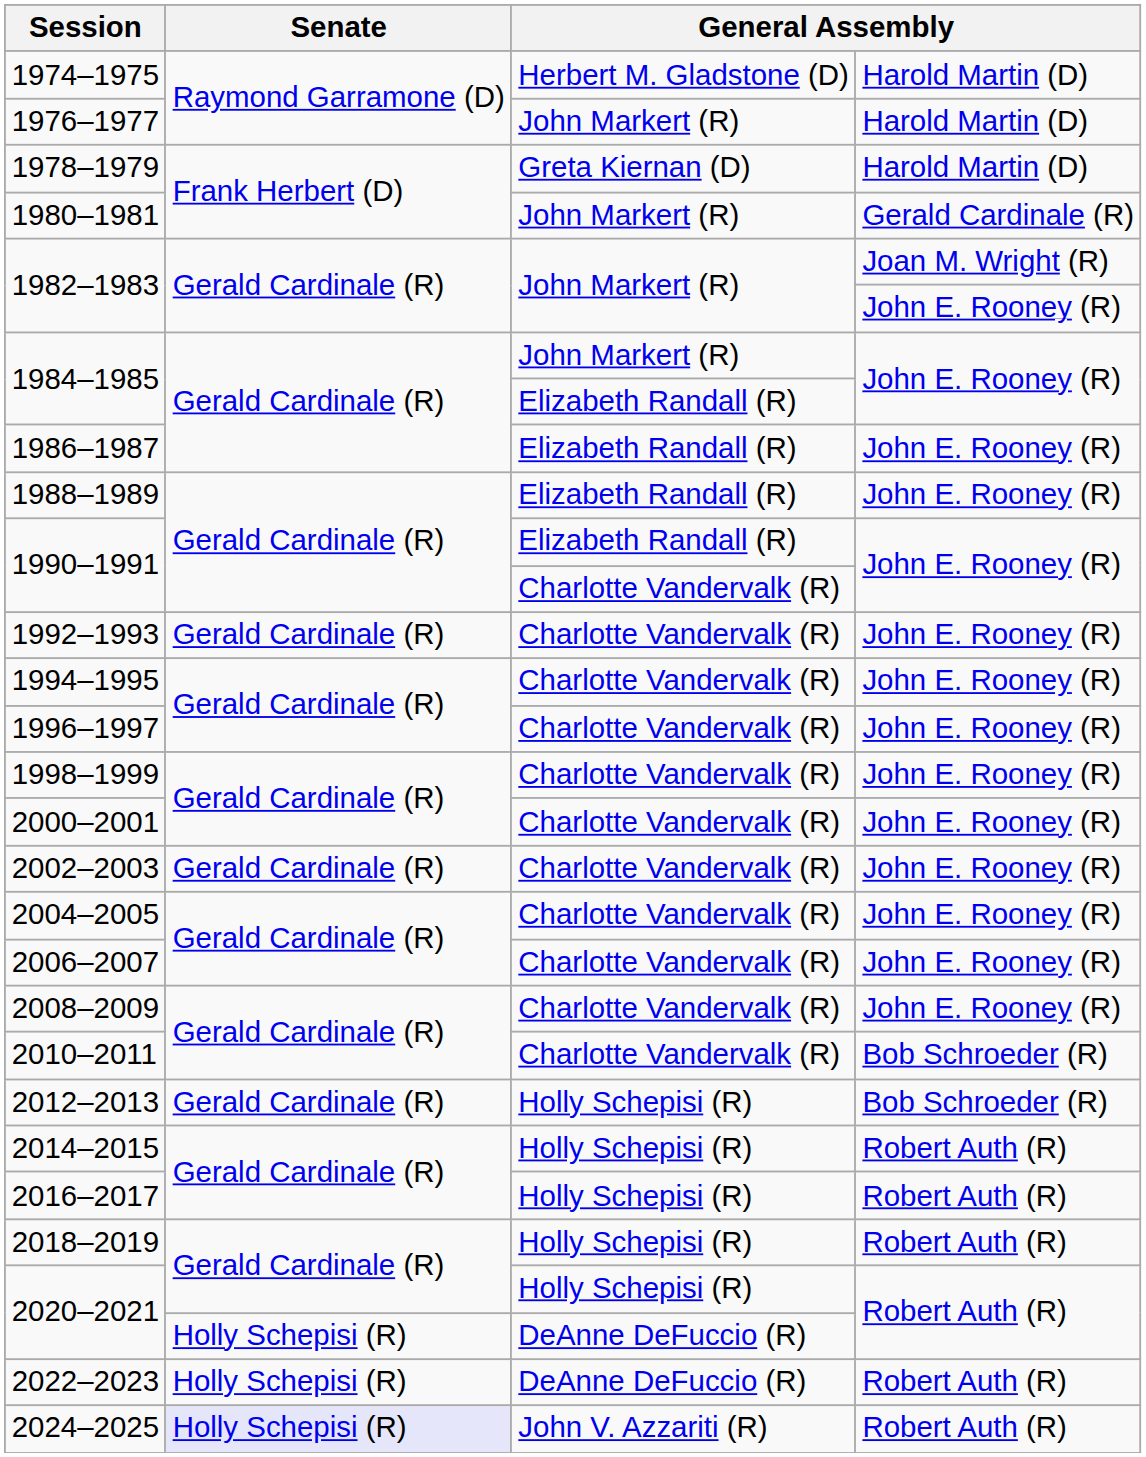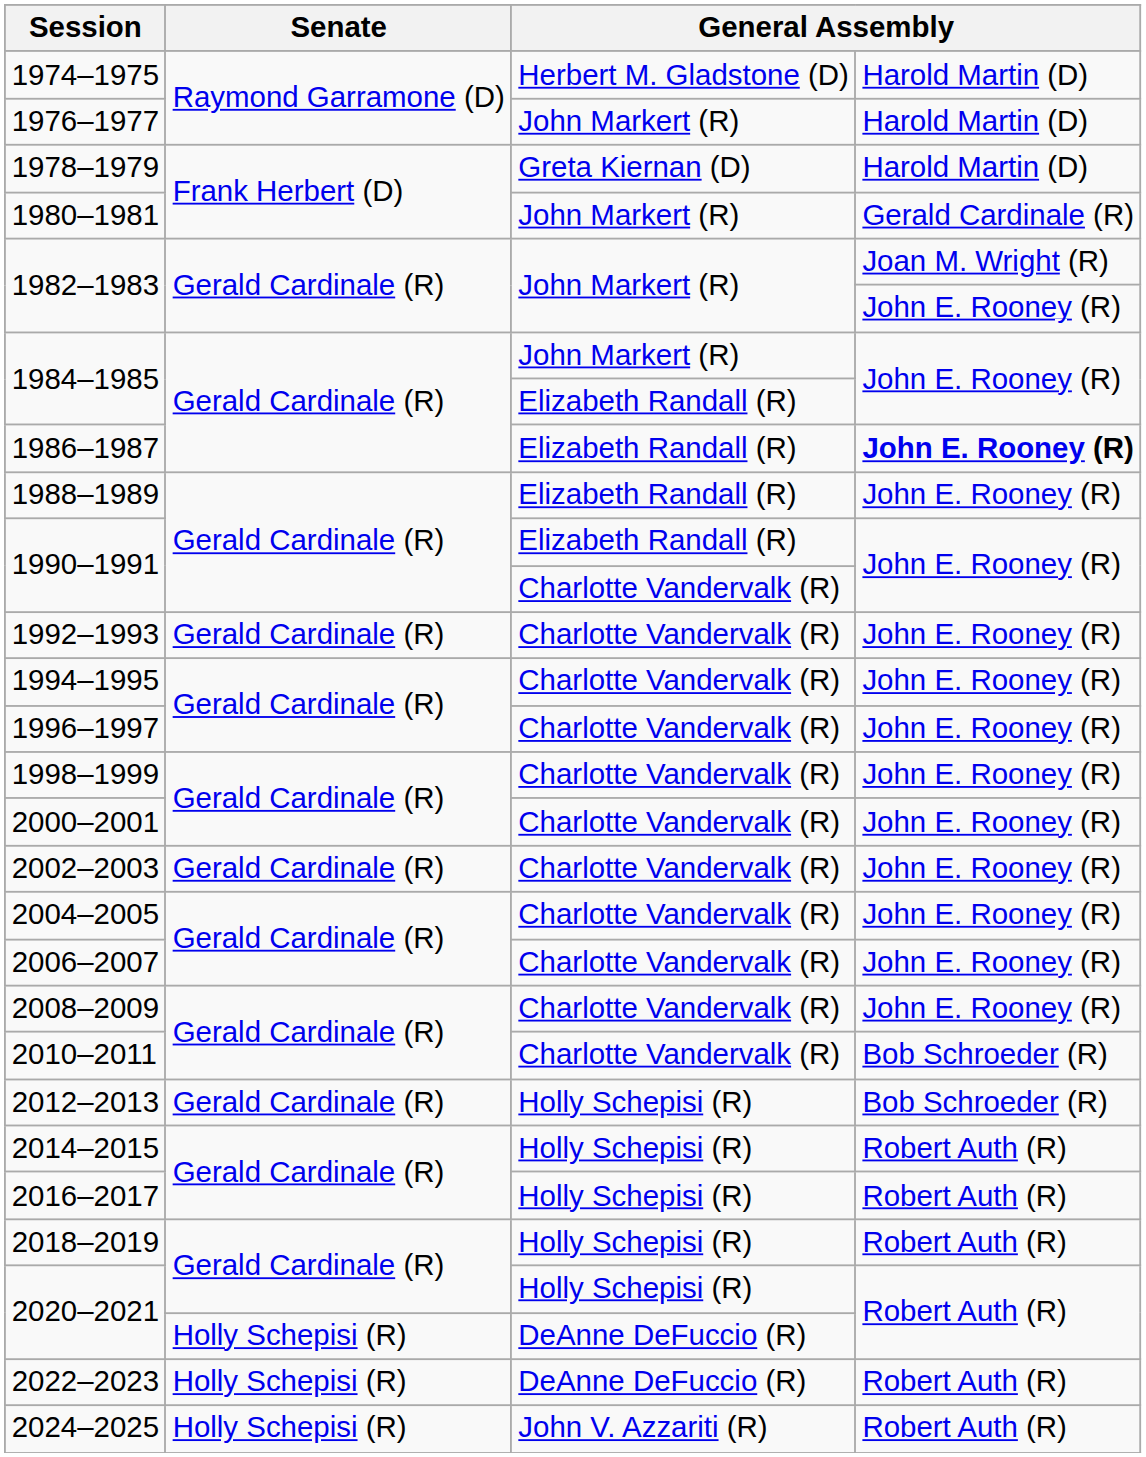1986–1987 | column 4: normal -> bold
2024–2025 | Senate: lavender background -> no background
